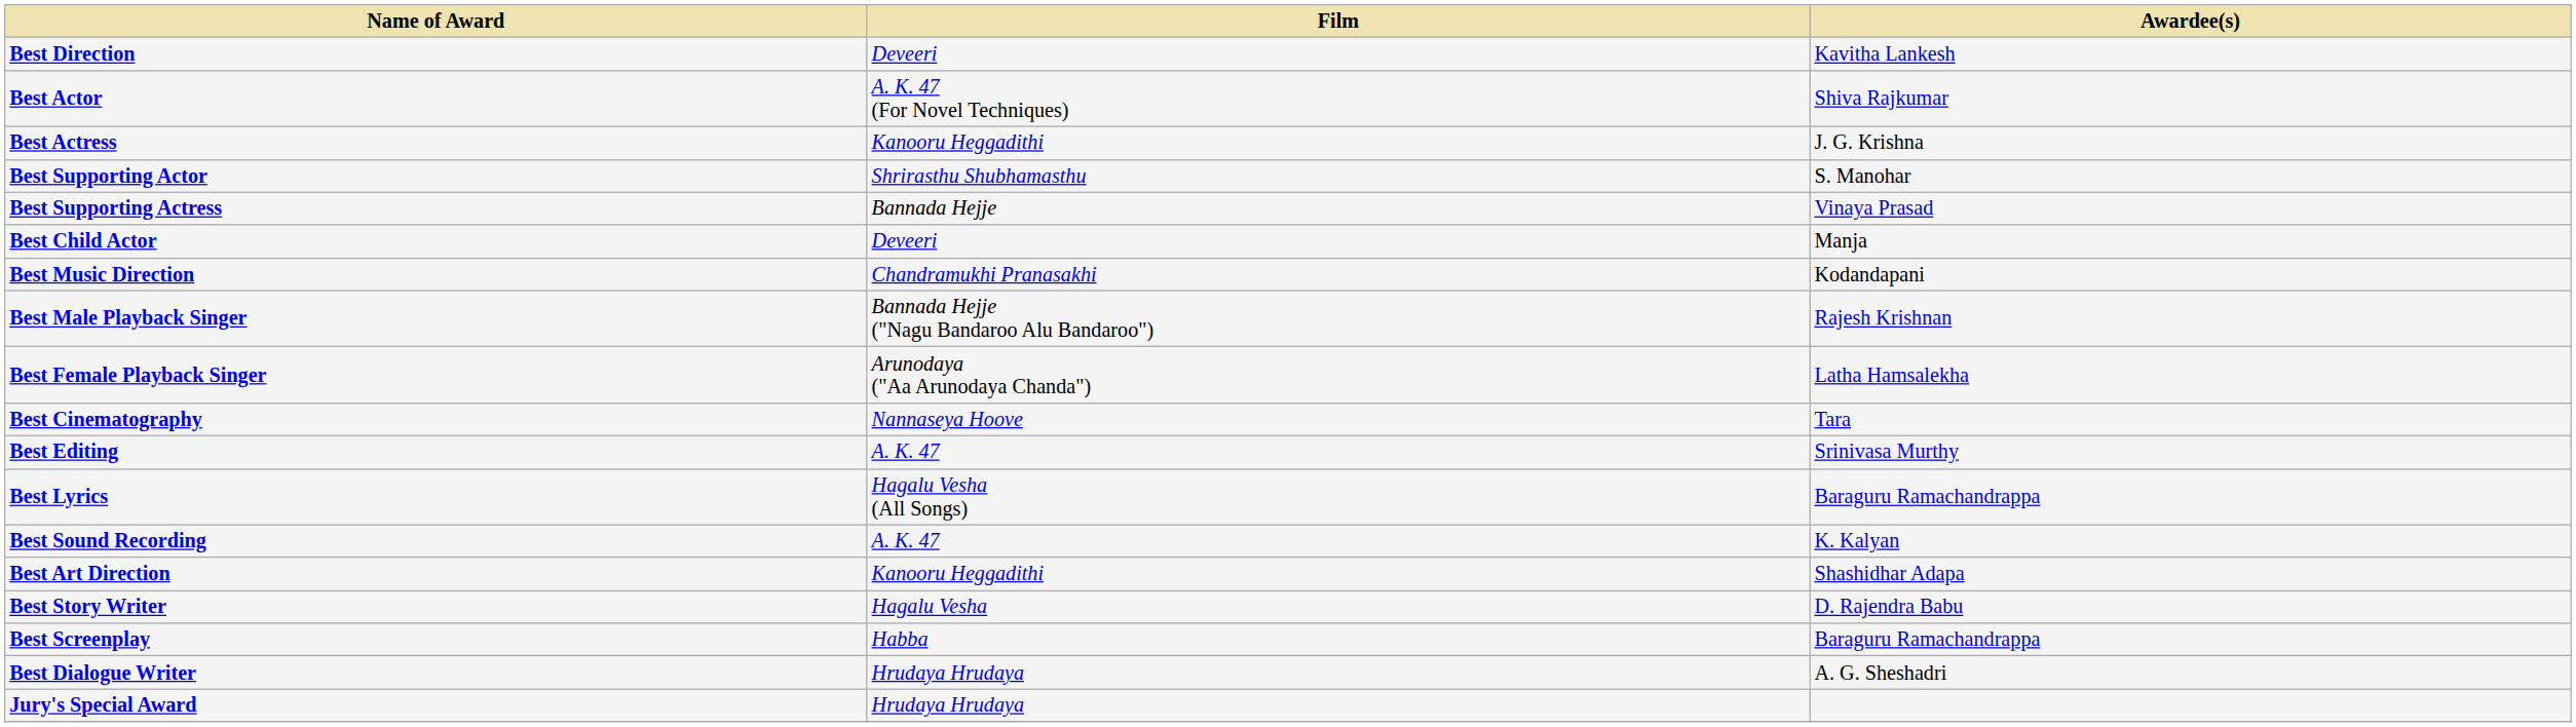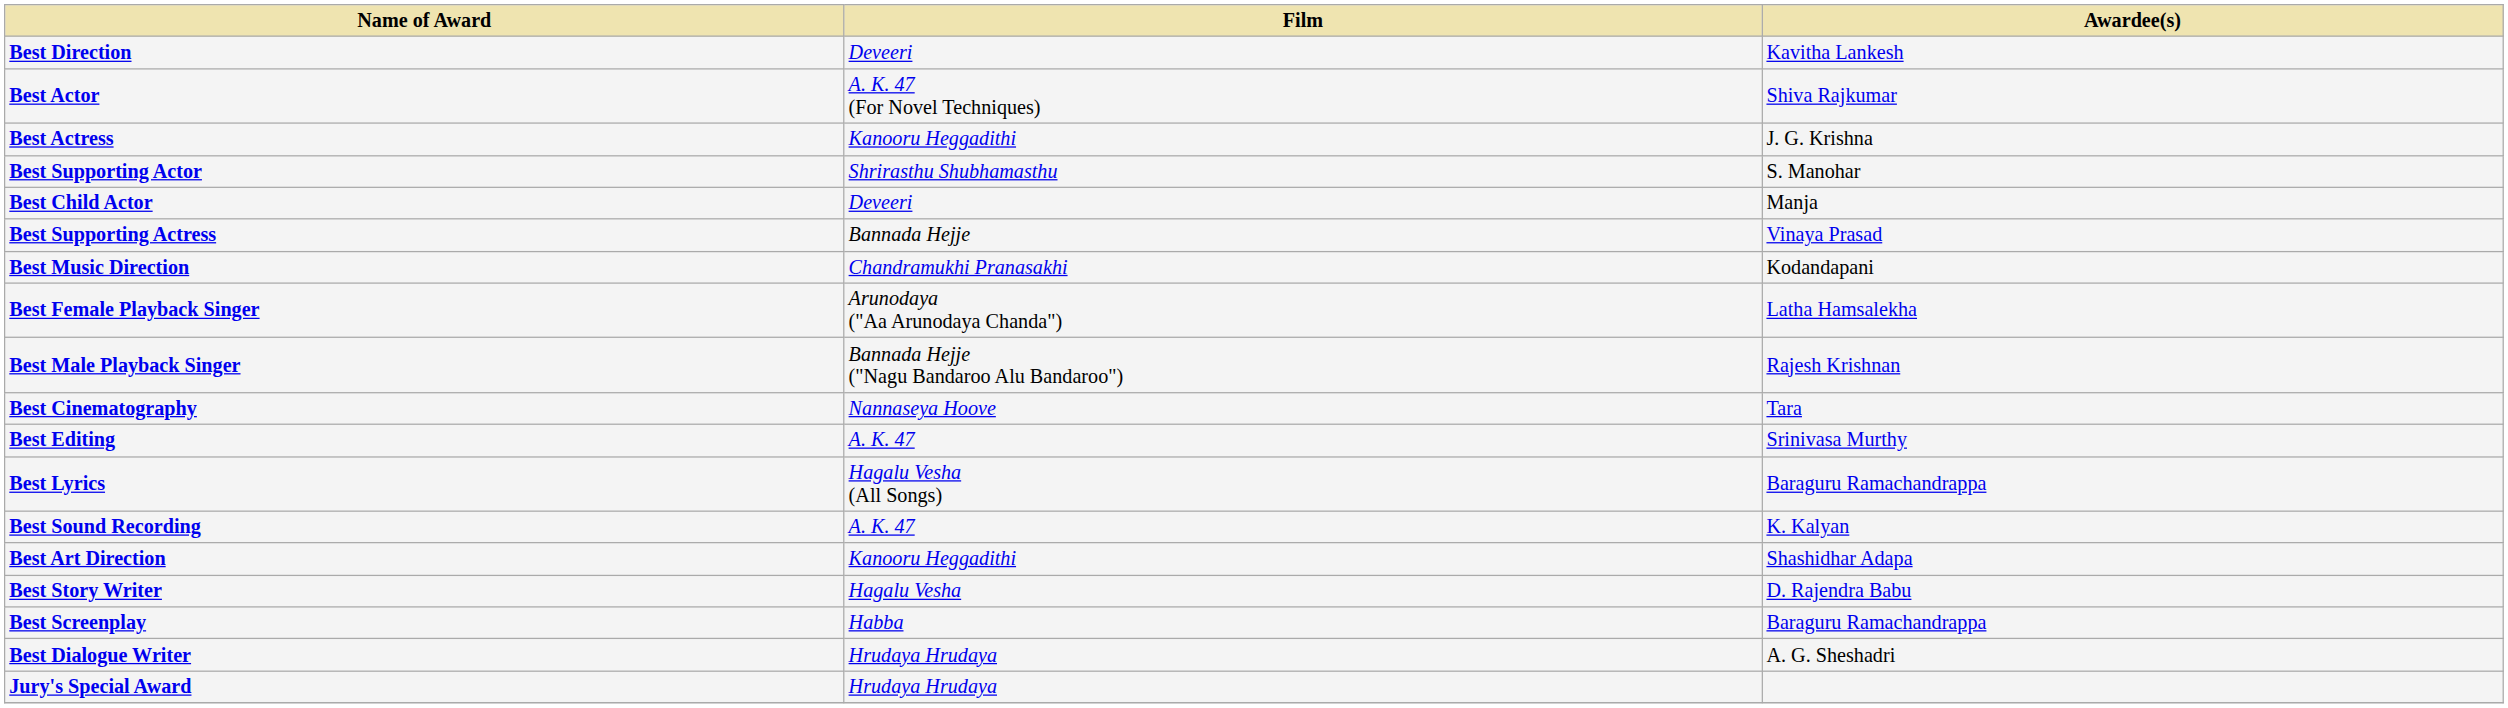rows swapped: Best Supporting Actress <-> Best Child Actor
rows swapped: Best Female Playback Singer <-> Best Male Playback Singer
